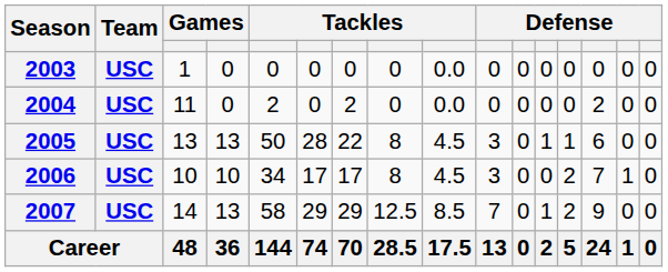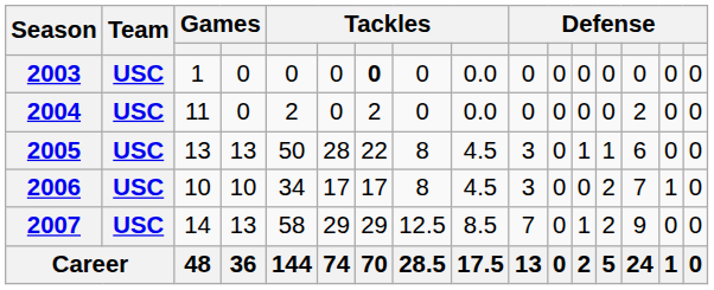2003 | column 7: normal -> bold
